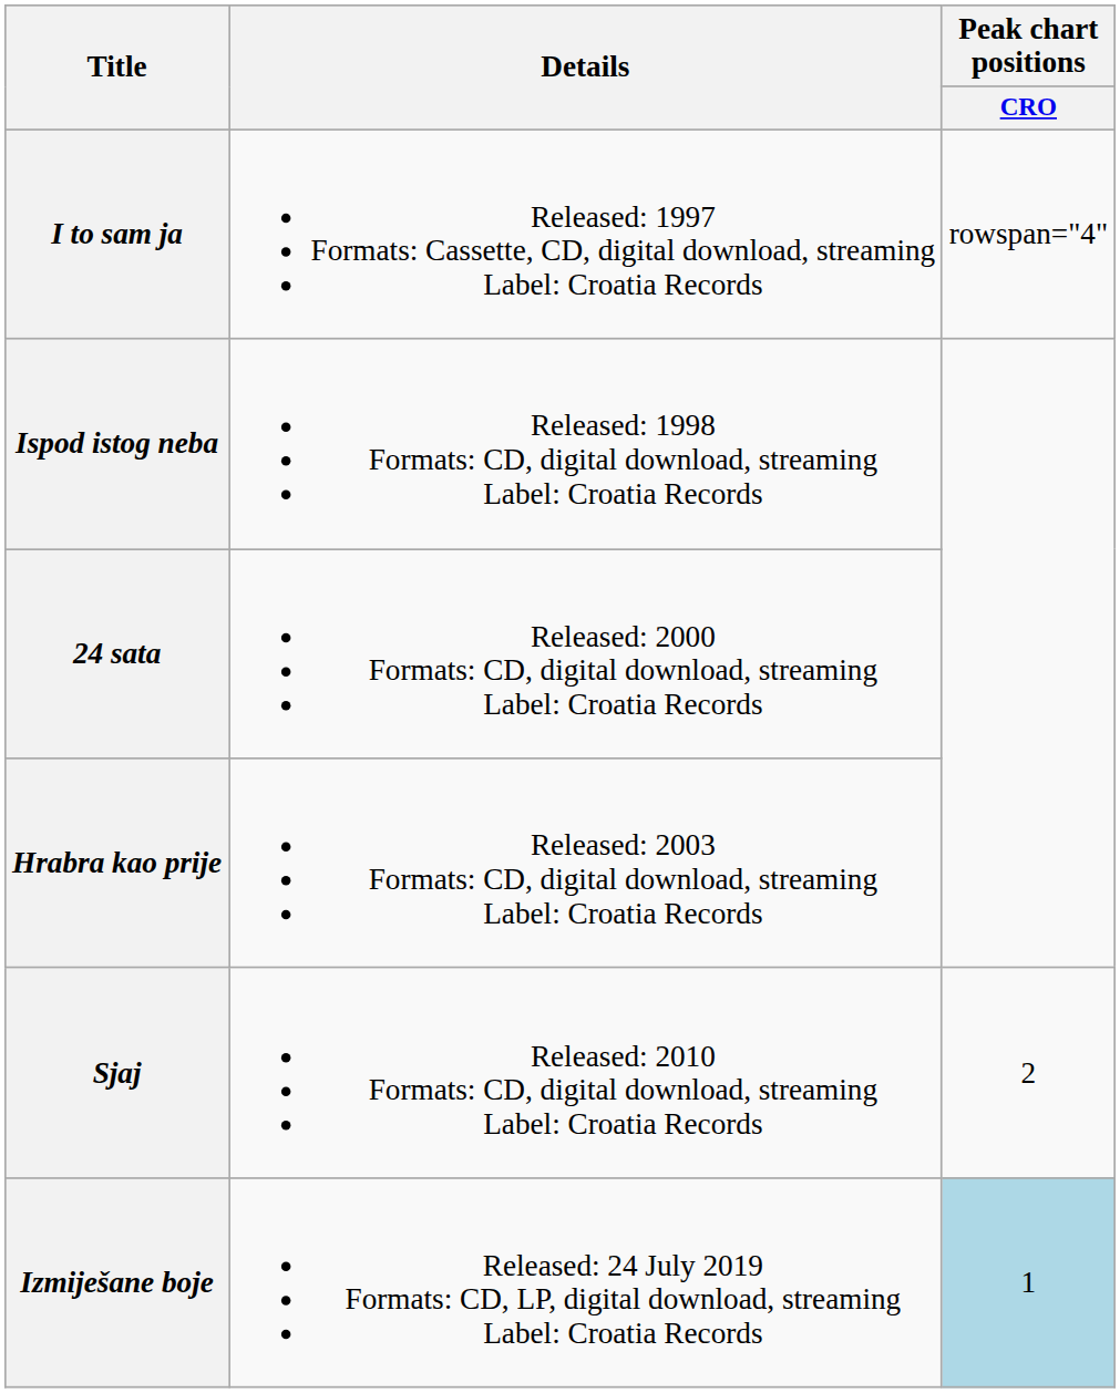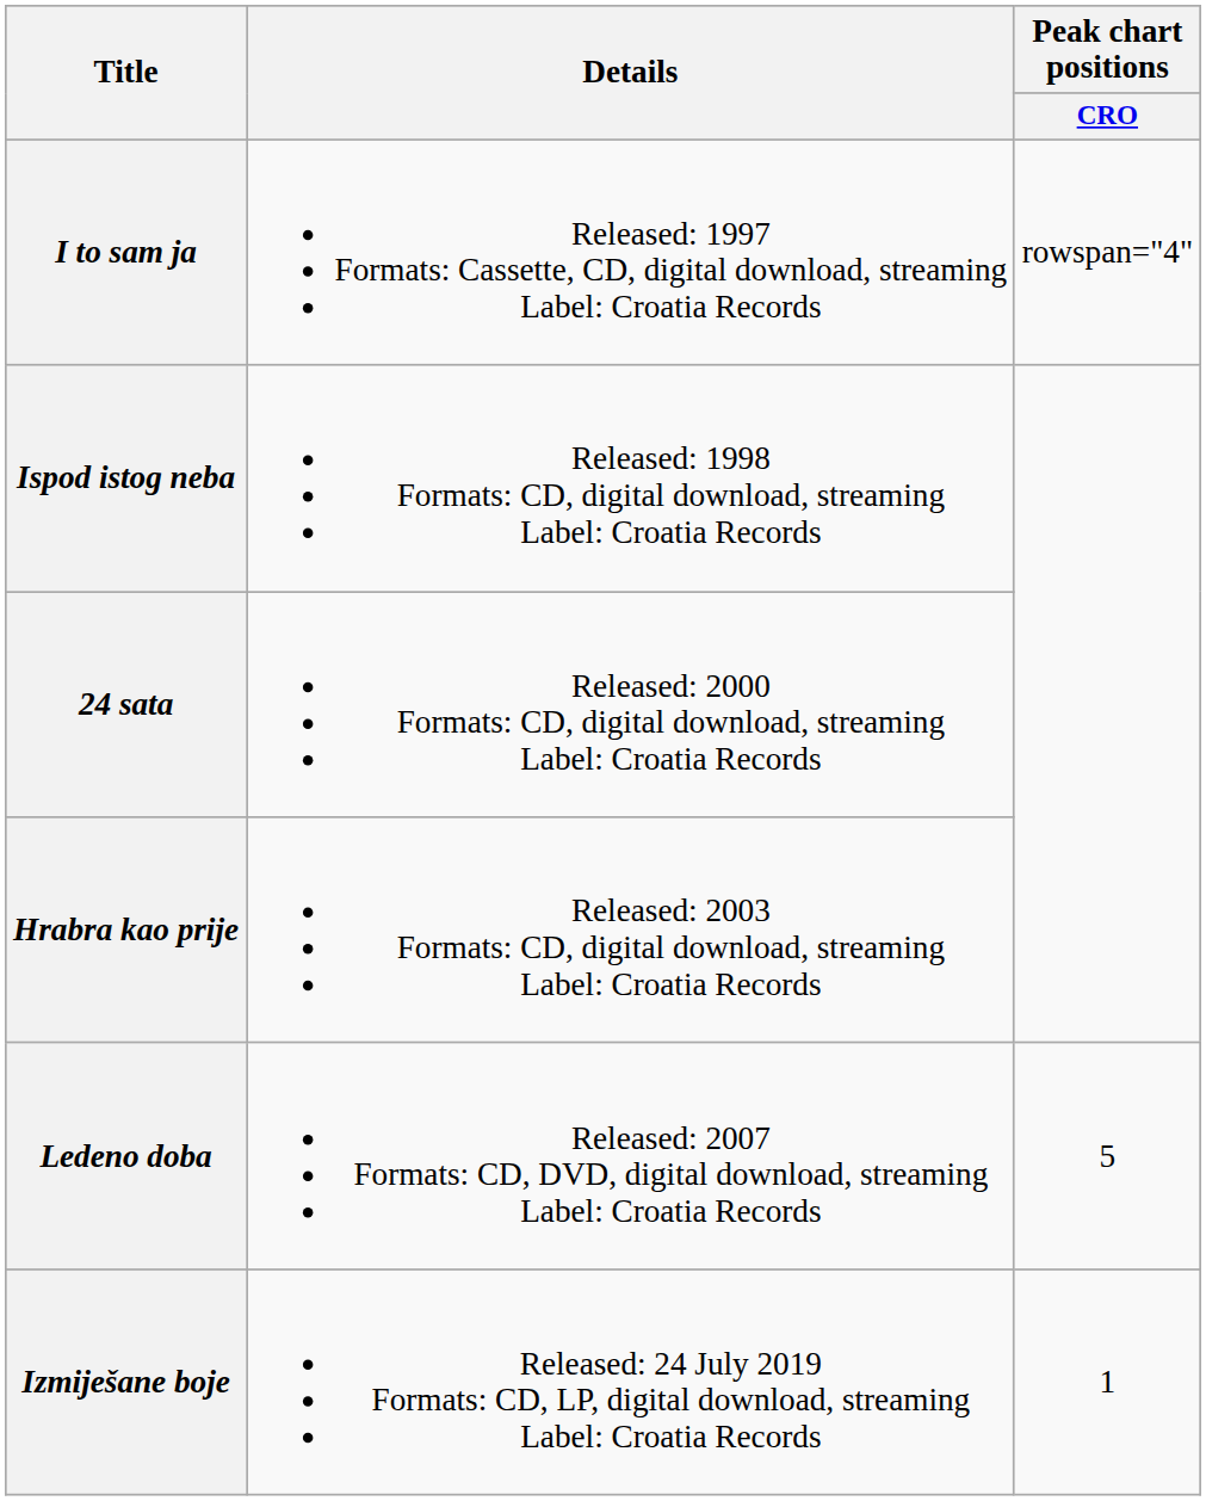+ row: Ledeno doba | Released: 2007 Formats: CD, DVD, digital download, streaming Label: Croatia Records | 5
- row: Sjaj | Released: 2010 Formats: CD, digital download, streaming Label: Croatia Records | 2
Izmiješane boje | Peak chart positions / CRO: lightblue background -> no background
